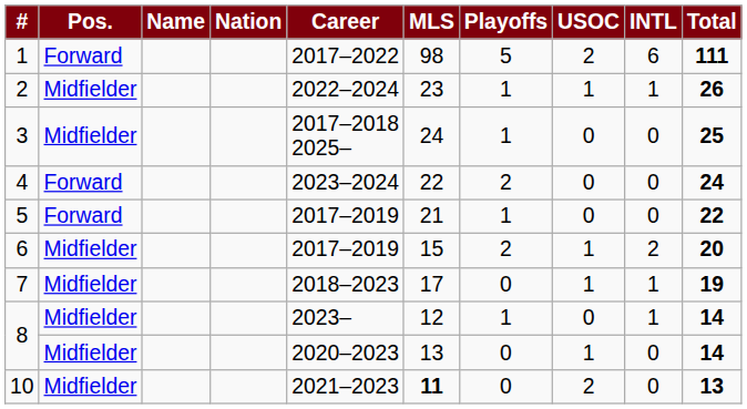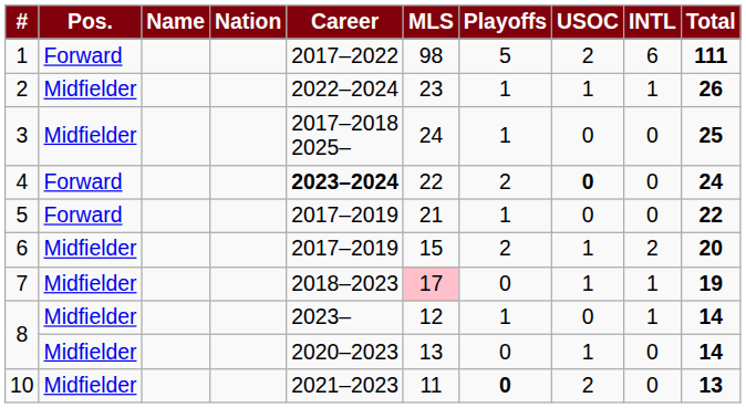4 | Career: normal -> bold
4 | USOC: normal -> bold
7 | MLS: no background -> pink background
10 | MLS: bold -> normal
10 | Playoffs: normal -> bold
